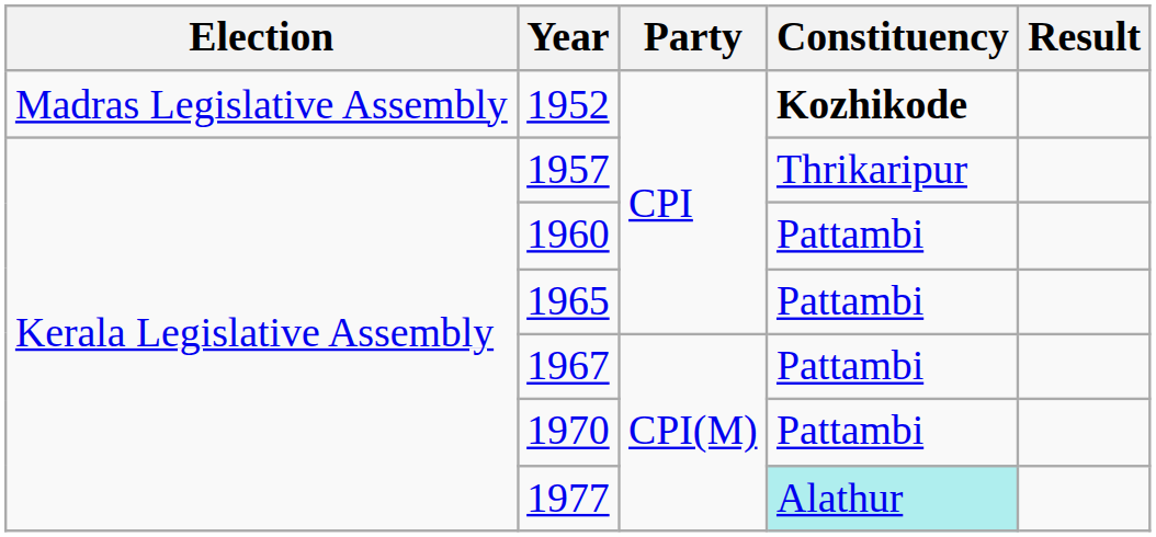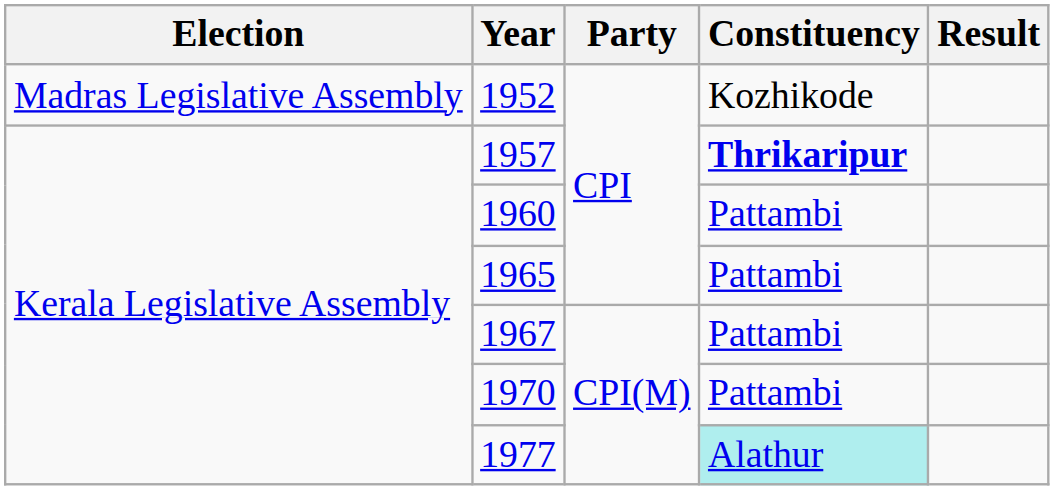1952 | Constituency: bold -> normal
1957 | Constituency: normal -> bold
